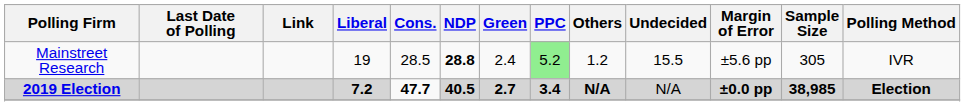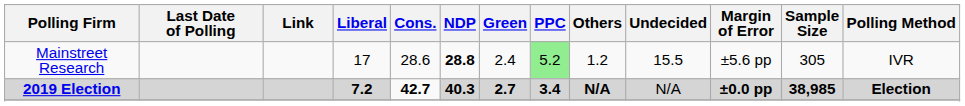Mainstreet Research | Liberal: 19 -> 17
Mainstreet Research | Cons.: 28.5 -> 28.6
2019 Election | Cons.: 47.7 -> 42.7
2019 Election | NDP: 40.5 -> 40.3
